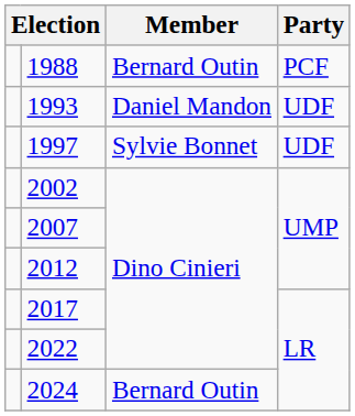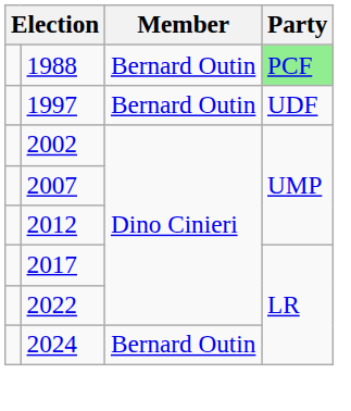1988 | Party: no background -> lightgreen background
- row: 1993 | Daniel Mandon | UDF
1997 | Member: Sylvie Bonnet -> Bernard Outin
